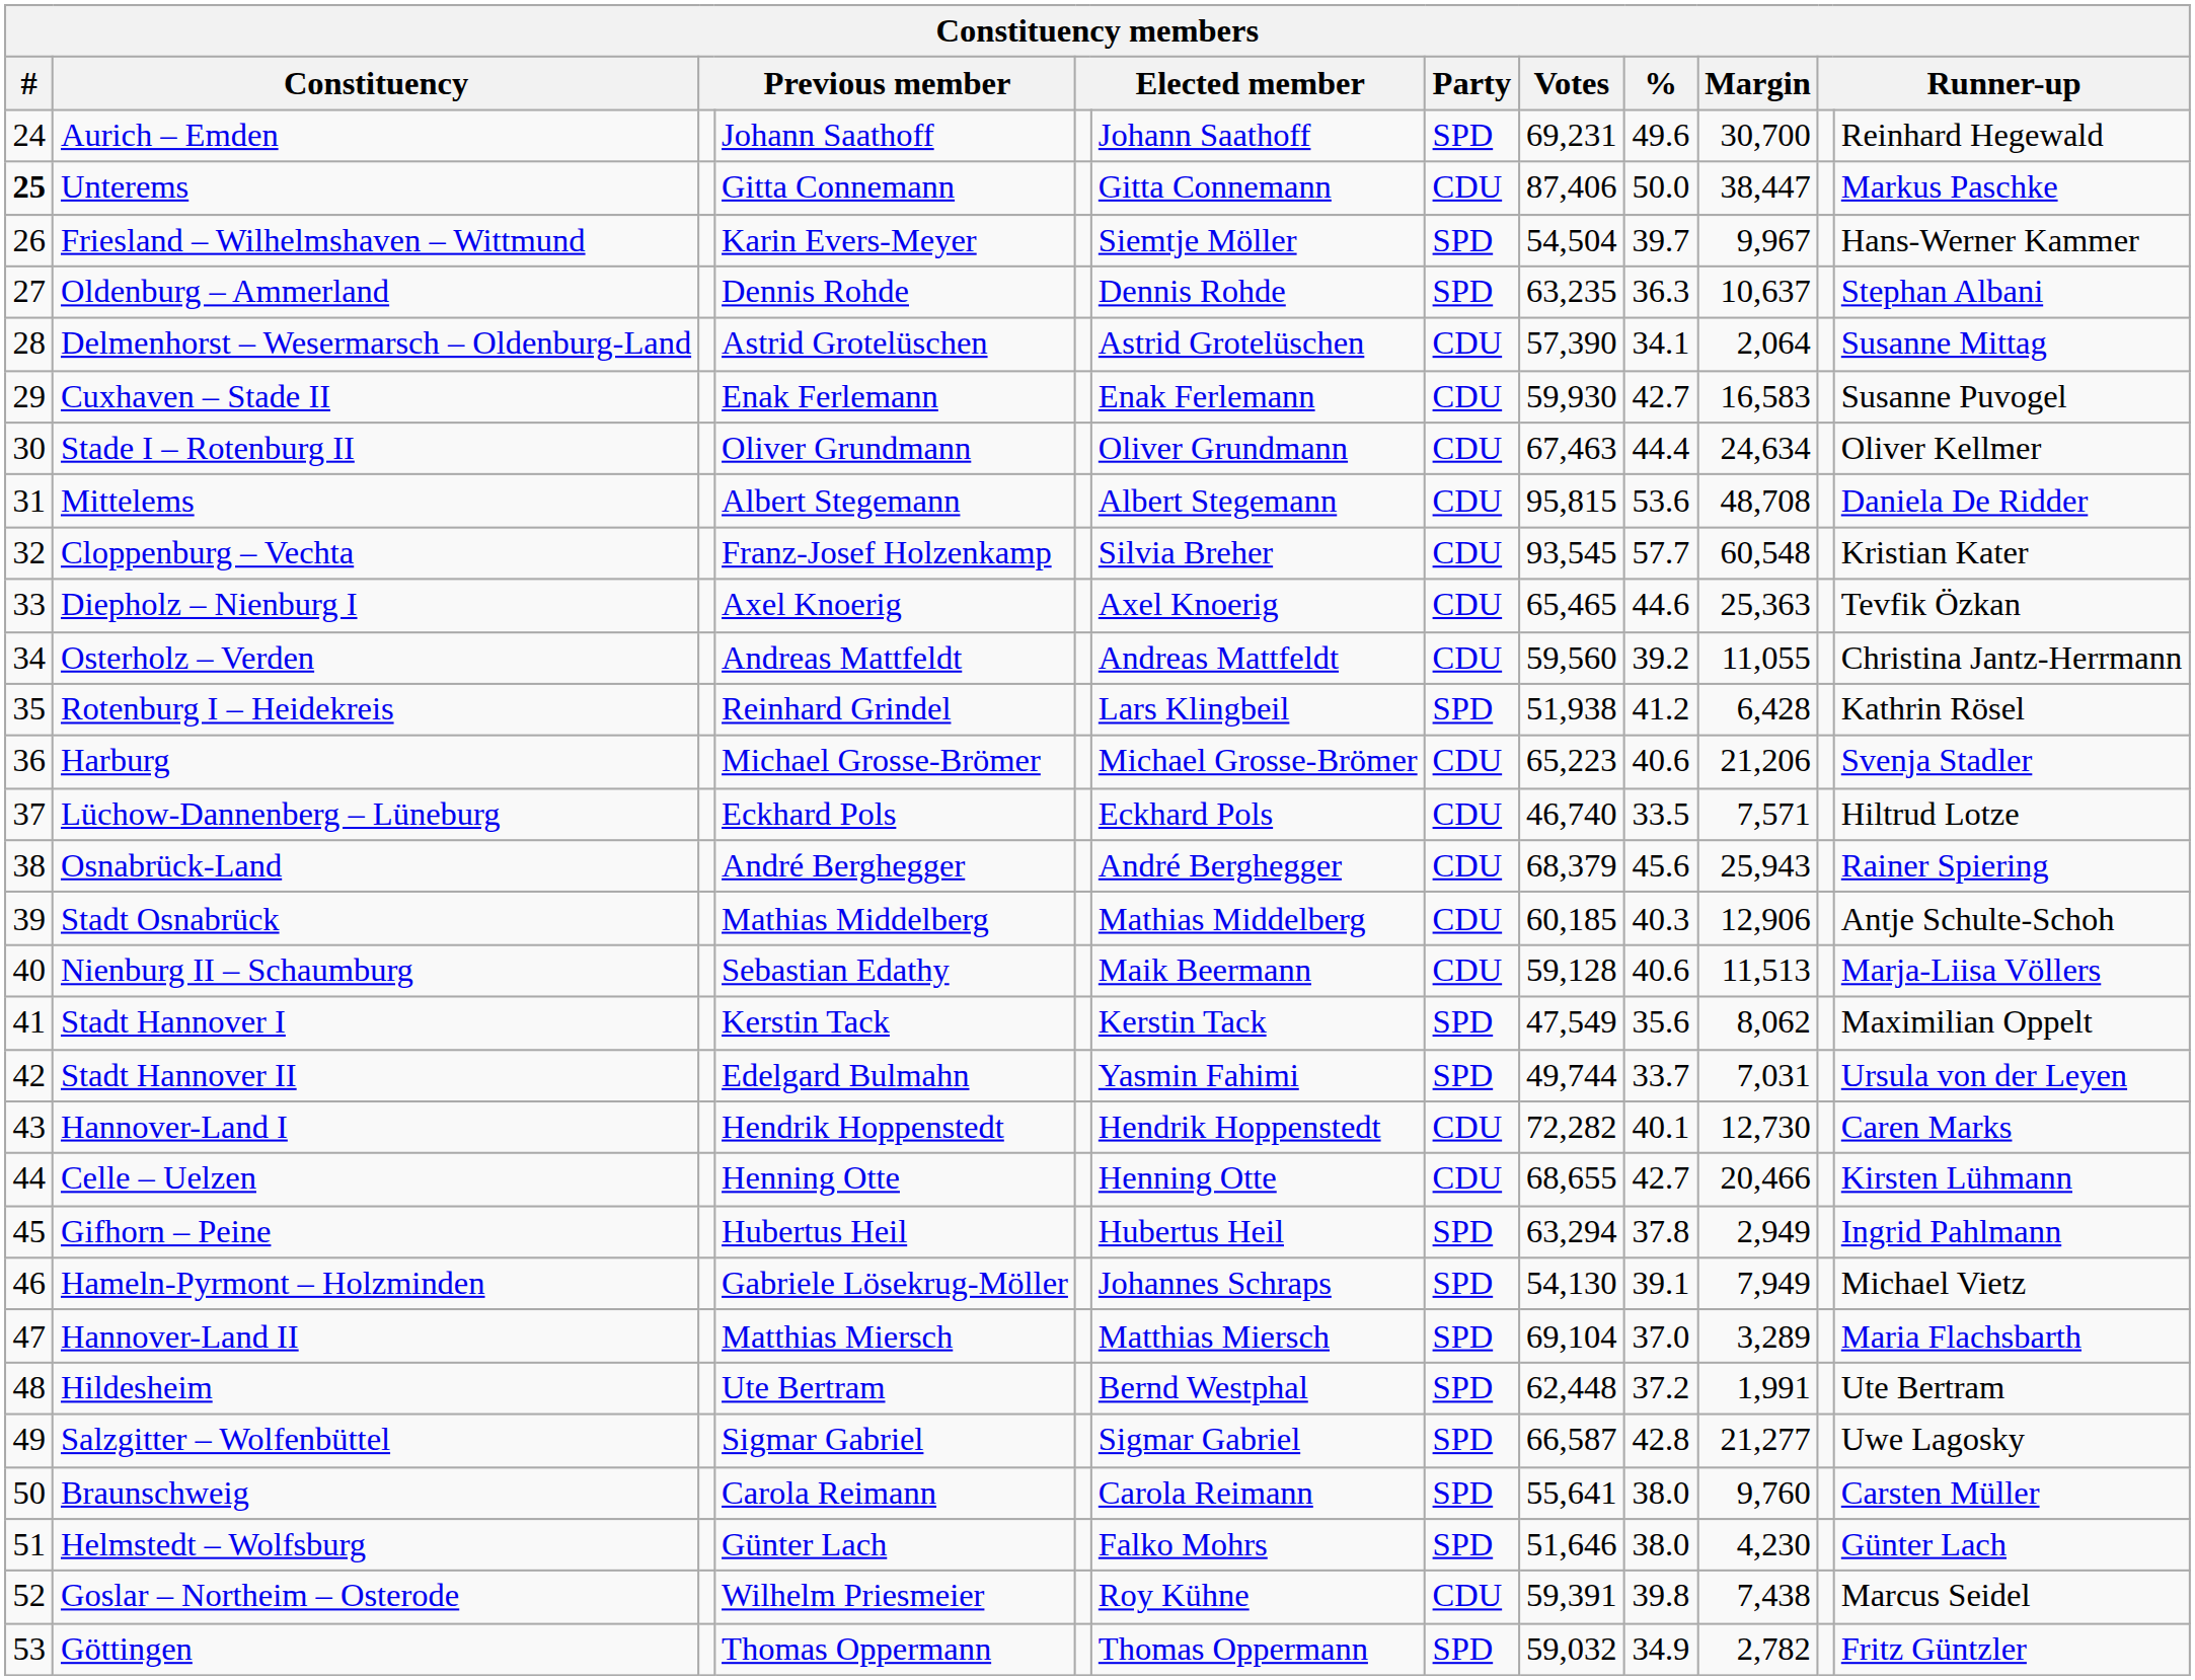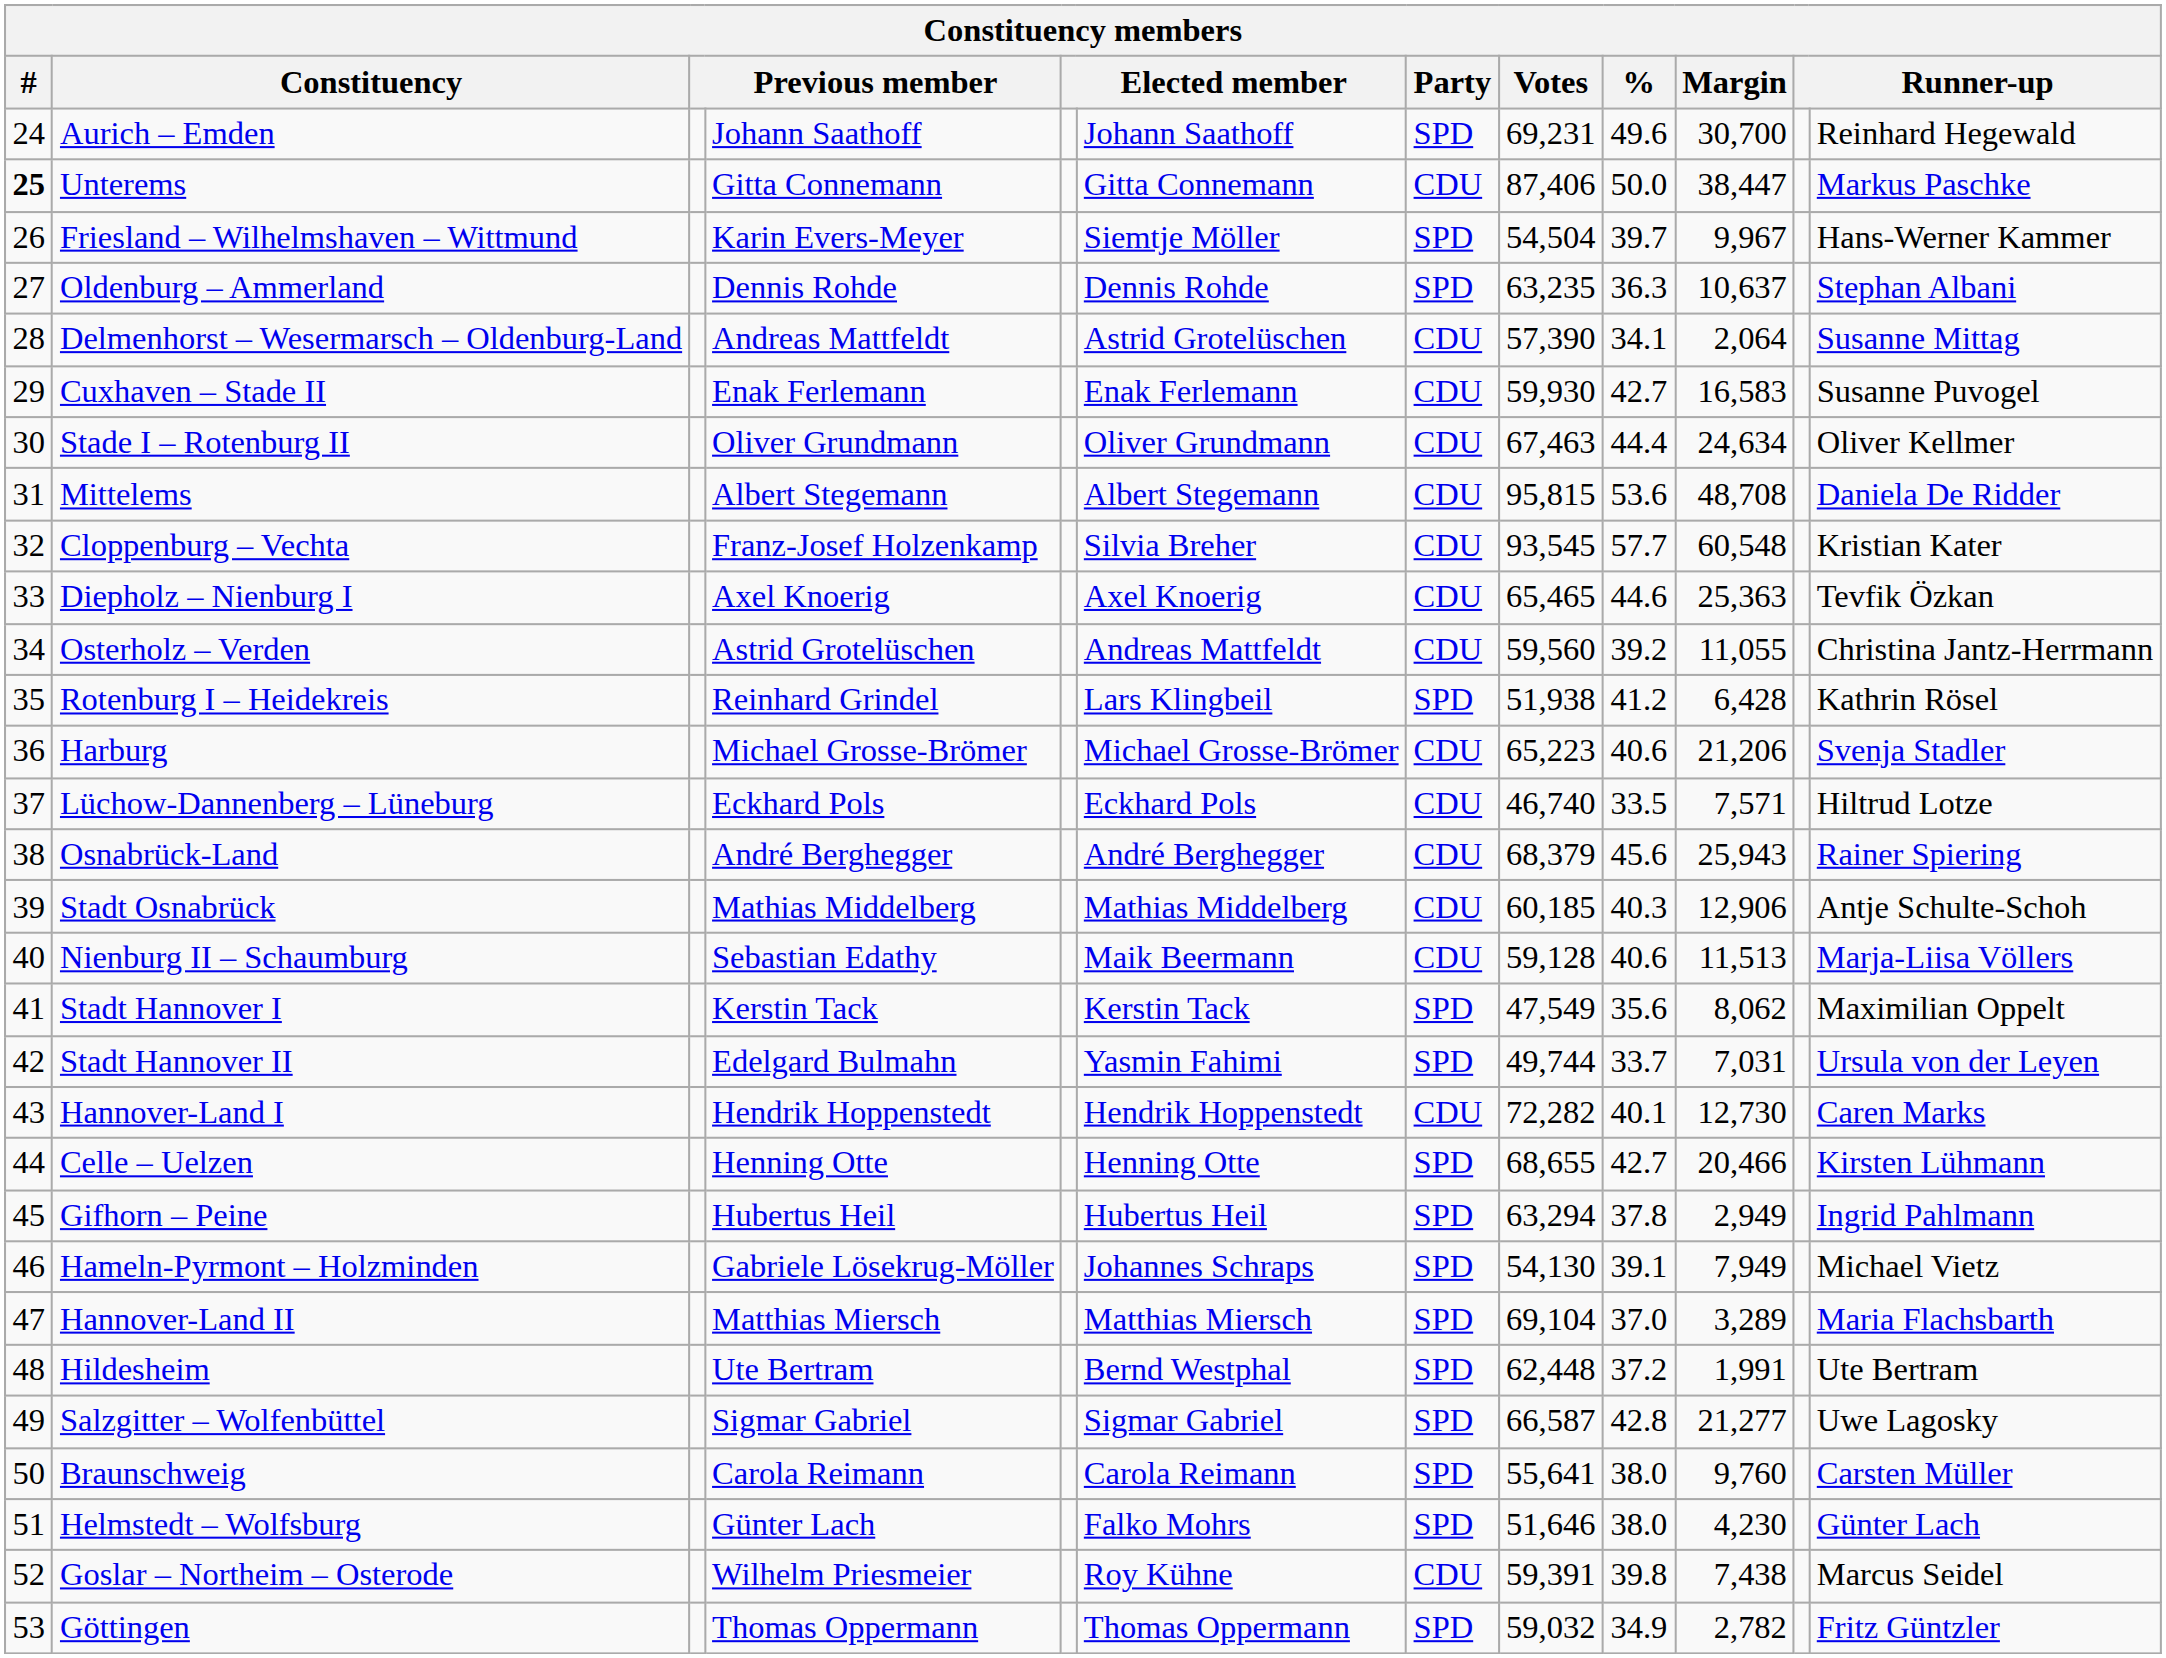Delmenhorst – Wesermarsch – Oldenburg-Land | column 4: Astrid Grotelüschen -> Andreas Mattfeldt
Osterholz – Verden | column 4: Andreas Mattfeldt -> Astrid Grotelüschen
Celle – Uelzen | Party: CDU -> SPD
